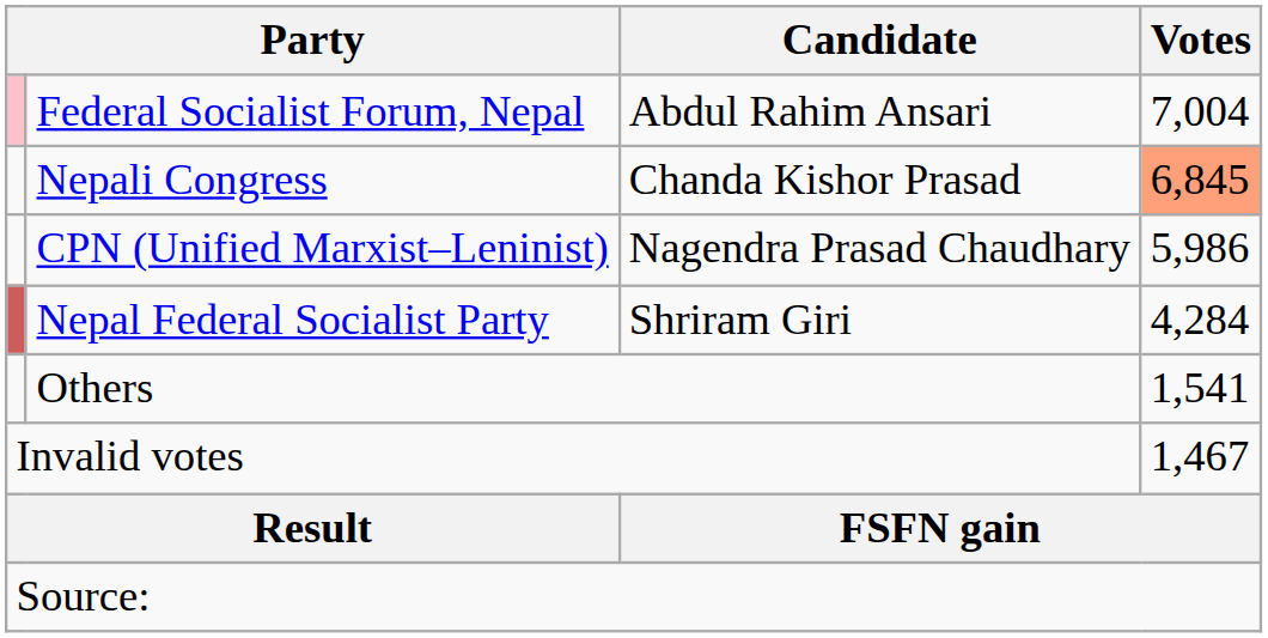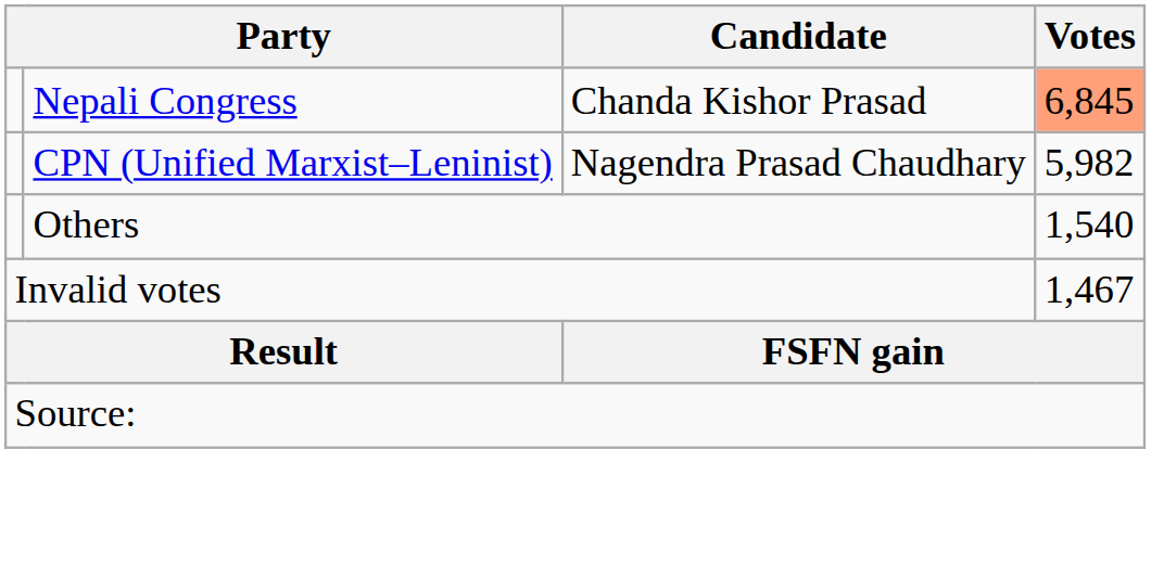- row: Federal Socialist Forum, Nepal | Abdul Rahim Ansari | 7,004
CPN (Unified Marxist–Leninist) | Votes: 5,986 -> 5,982
- row: Nepal Federal Socialist Party | Shriram Giri | 4,284
Others | Votes: 1,541 -> 1,540
